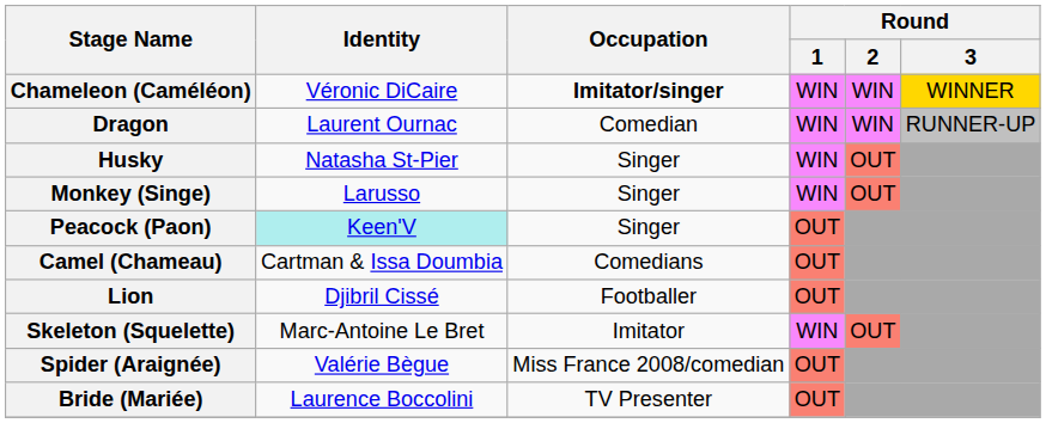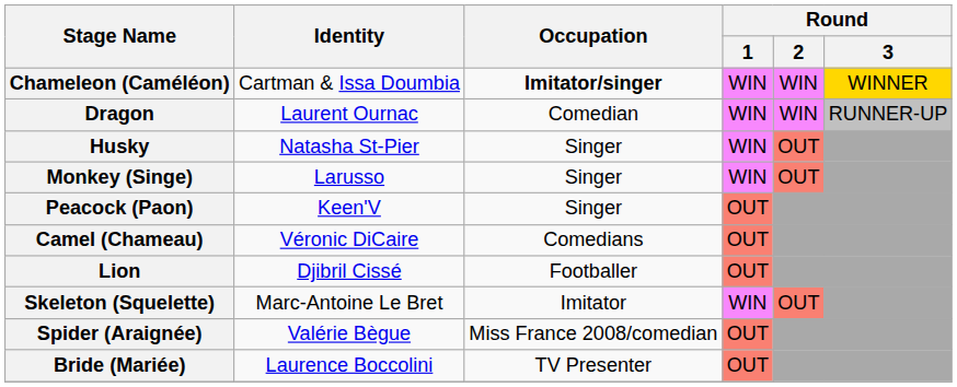Chameleon (Caméléon) | Identity: Véronic DiCaire -> Cartman & Issa Doumbia
Peacock (Paon) | Identity: paleturquoise background -> no background
Camel (Chameau) | Identity: Cartman & Issa Doumbia -> Véronic DiCaire
